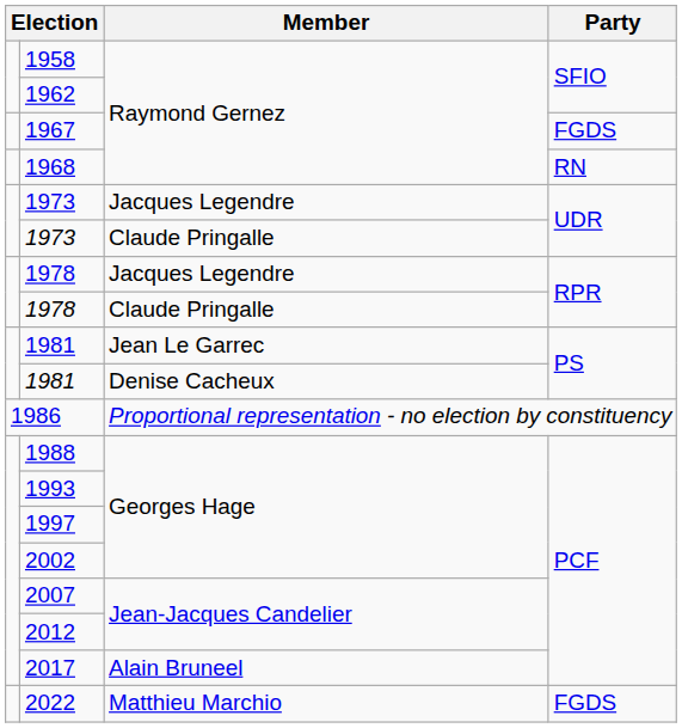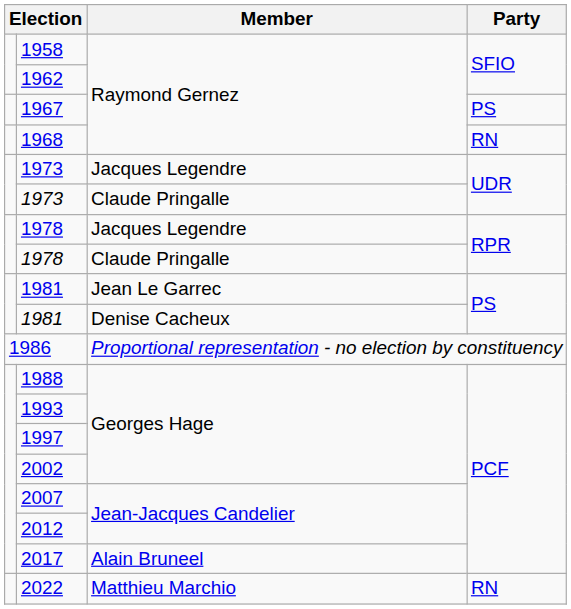1967 | Party: FGDS -> PS
2022 | Party: FGDS -> RN
